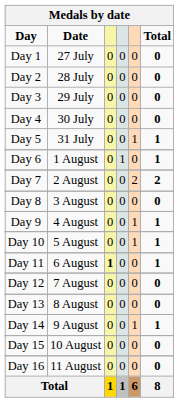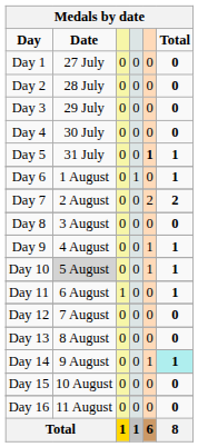Day 5 | column 5: normal -> bold
Day 10 | Date: no background -> lightgrey background
Day 11 | column 3: bold -> normal
Day 14 | Total: no background -> paleturquoise background
